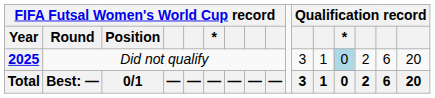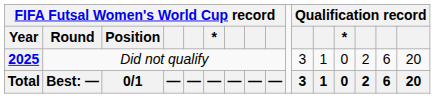2025 | Qualification record / *: lightblue background -> no background
